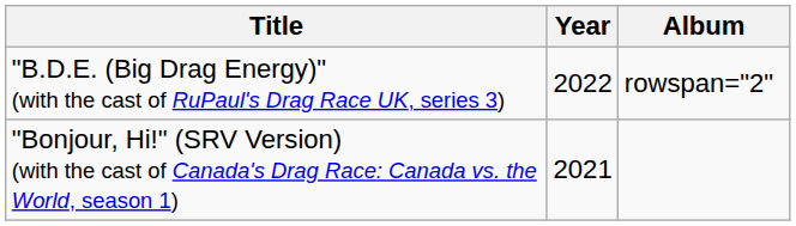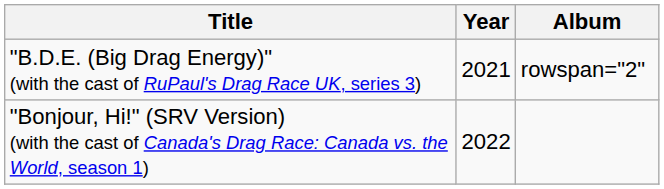row 2 | Year: 2022 -> 2021
row 3 | Year: 2021 -> 2022
